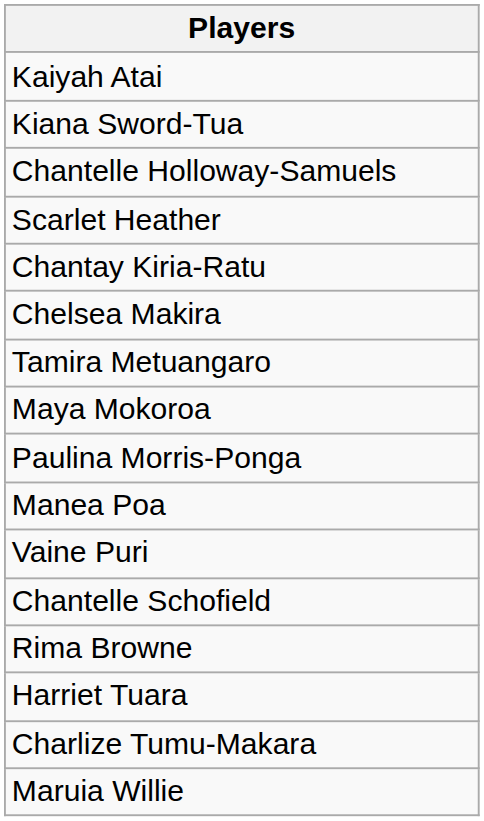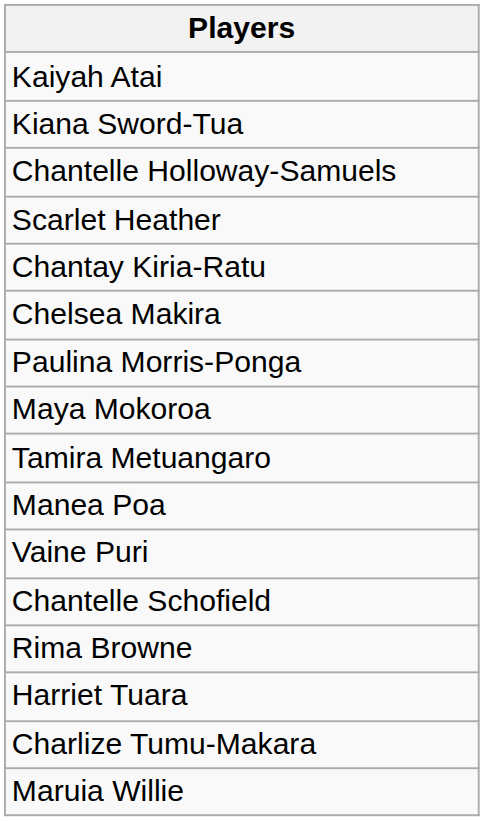row 8 | column 1: Tamira Metuangaro -> Paulina Morris-Ponga
row 10 | column 1: Paulina Morris-Ponga -> Tamira Metuangaro
